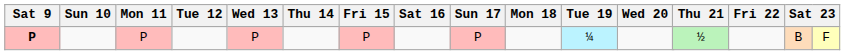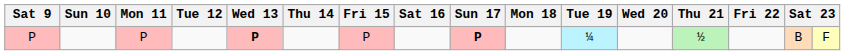row 2 | Sat 9: bold -> normal
row 2 | Wed 13: normal -> bold
row 2 | Sun 17: normal -> bold
